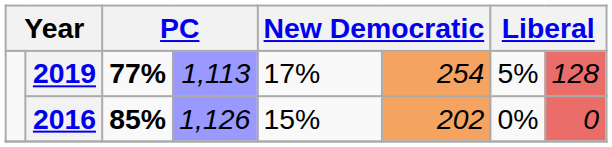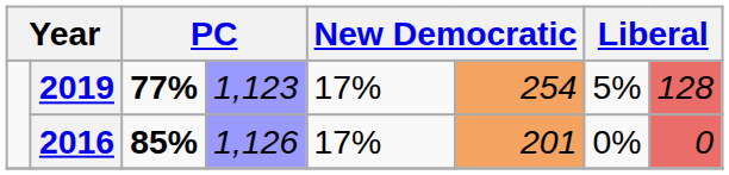2019 | column 4: 1,113 -> 1,123
2016 | column 5: 15% -> 17%
2016 | column 6: 202 -> 201
